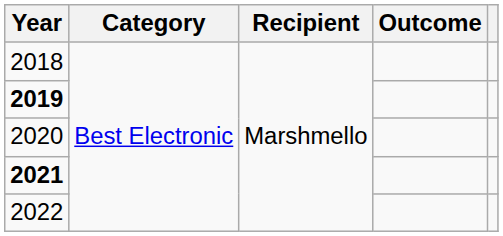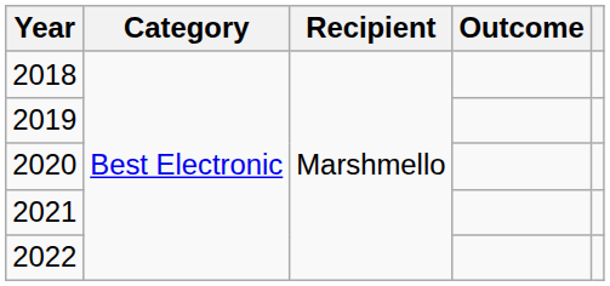2019 | Year: bold -> normal
2021 | Year: bold -> normal
